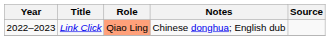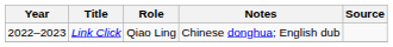Link Click | Role: lightsalmon background -> no background
